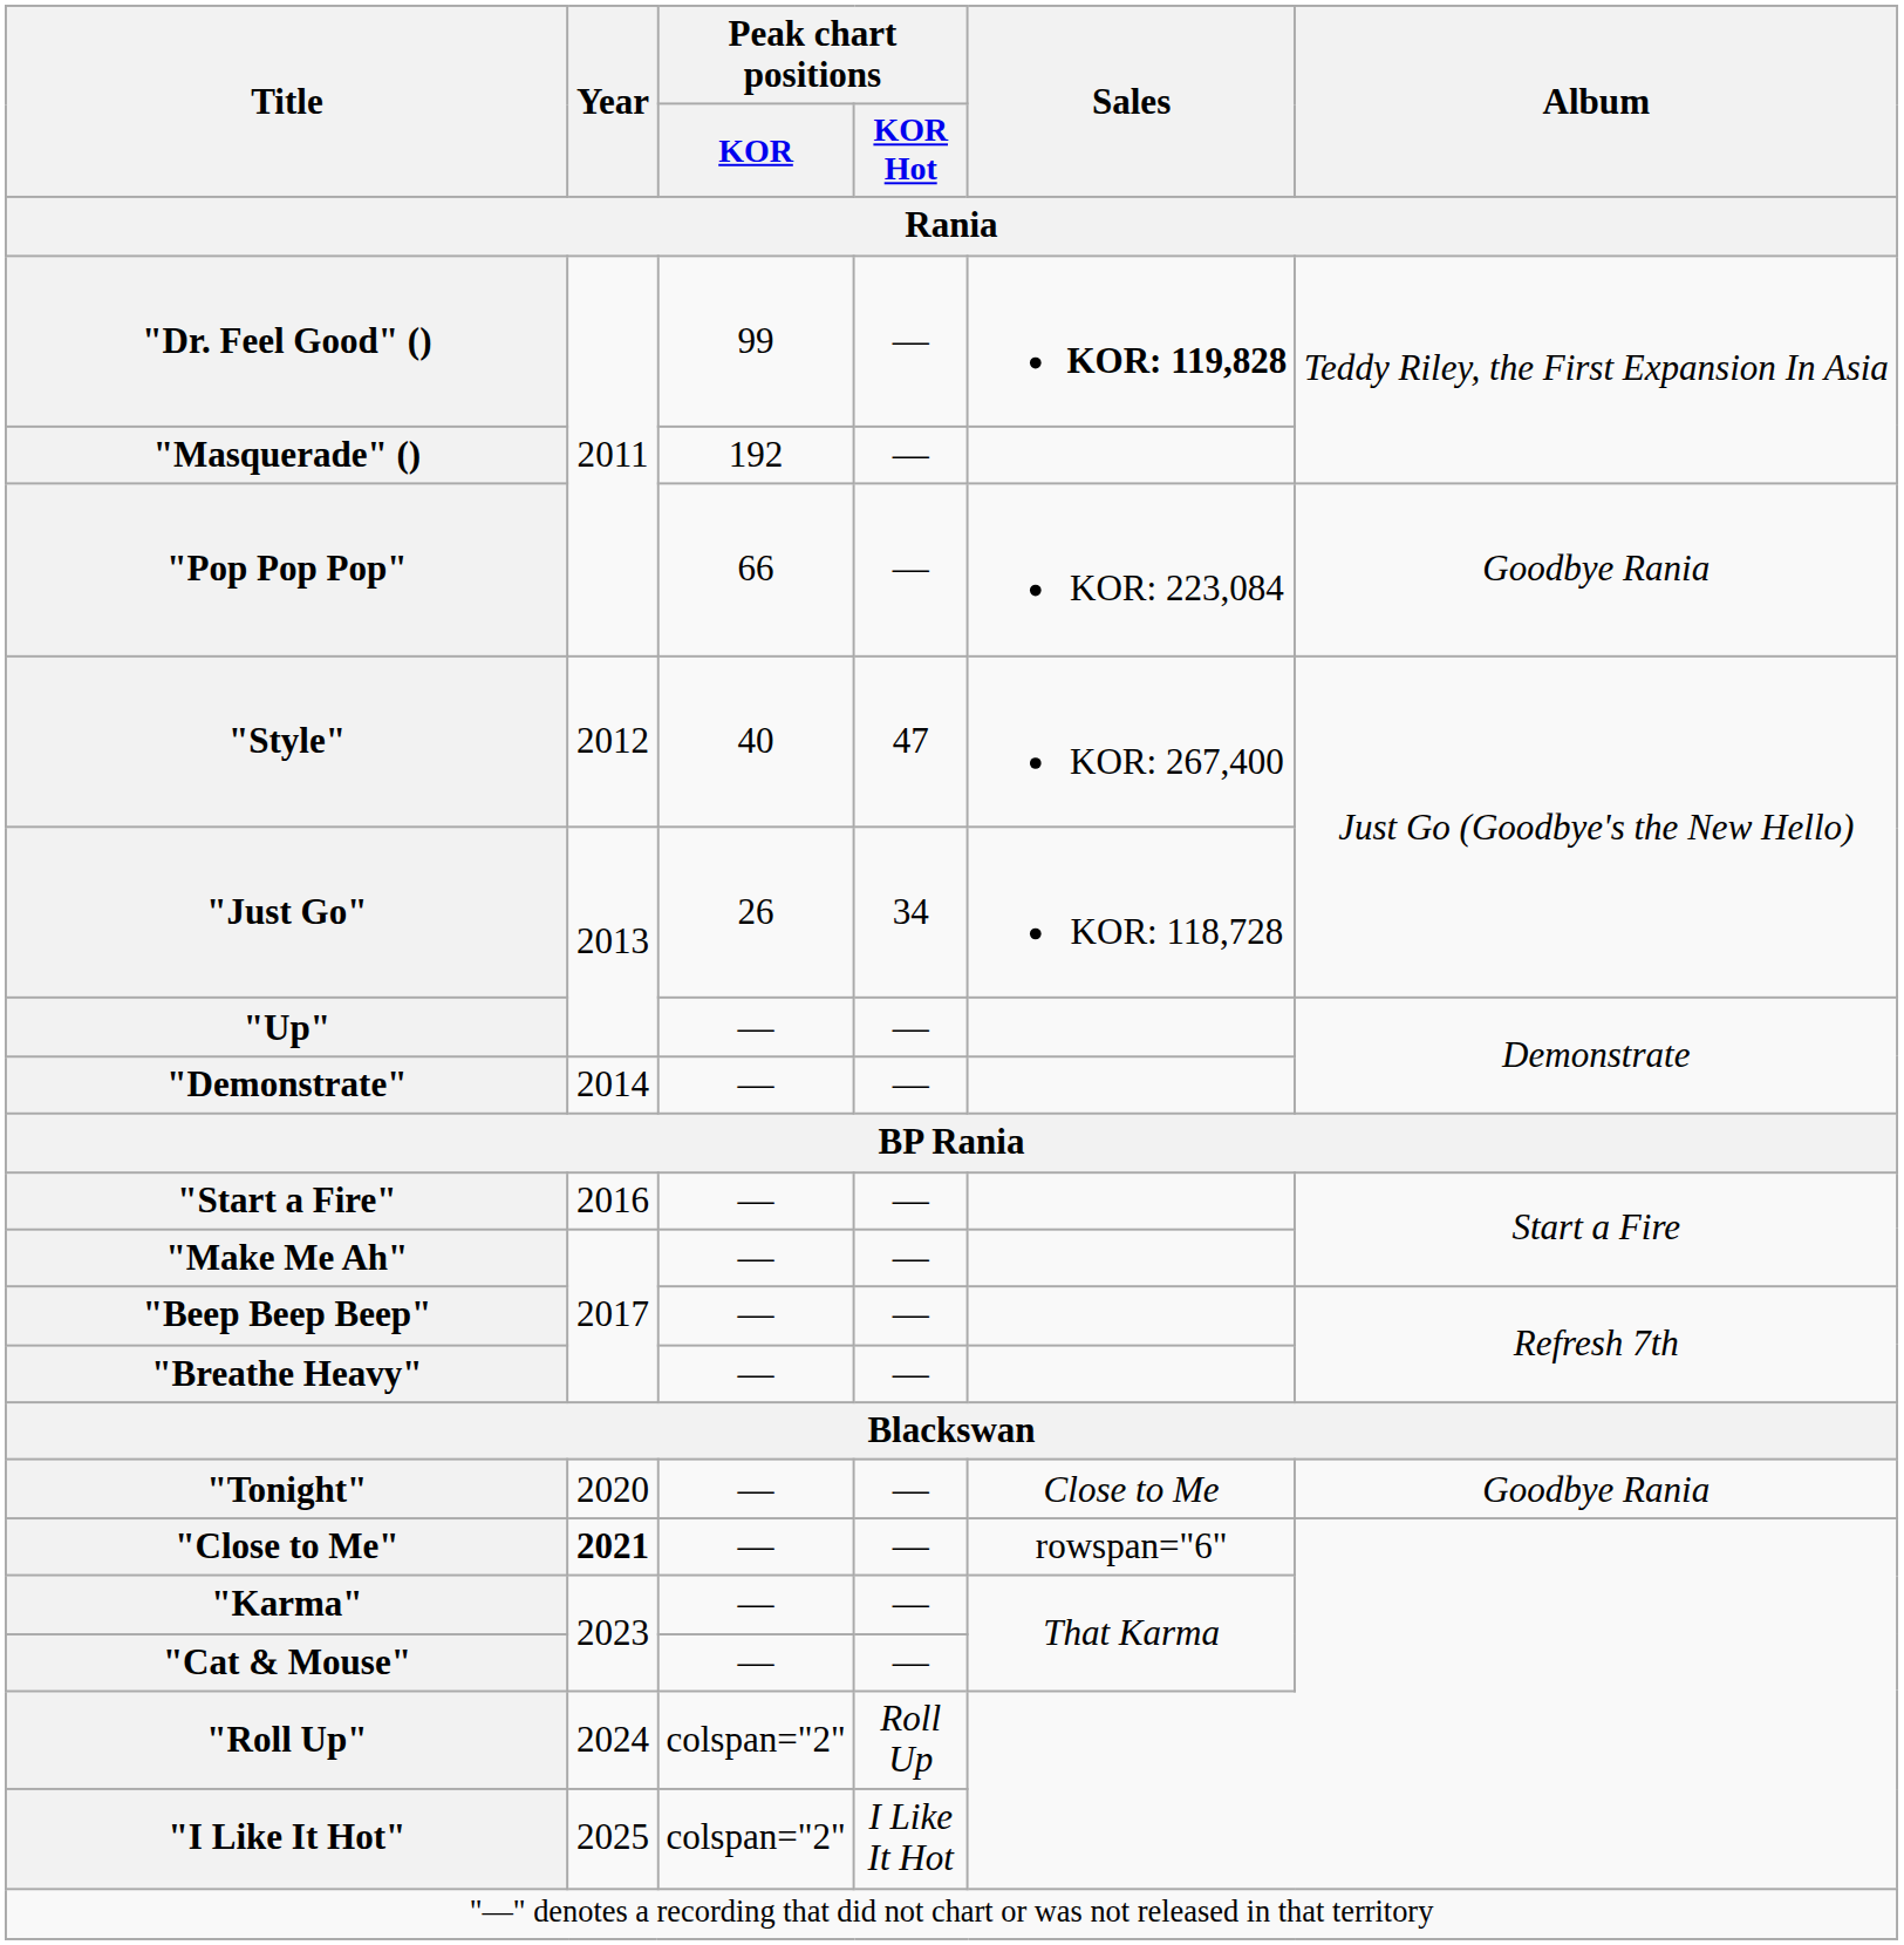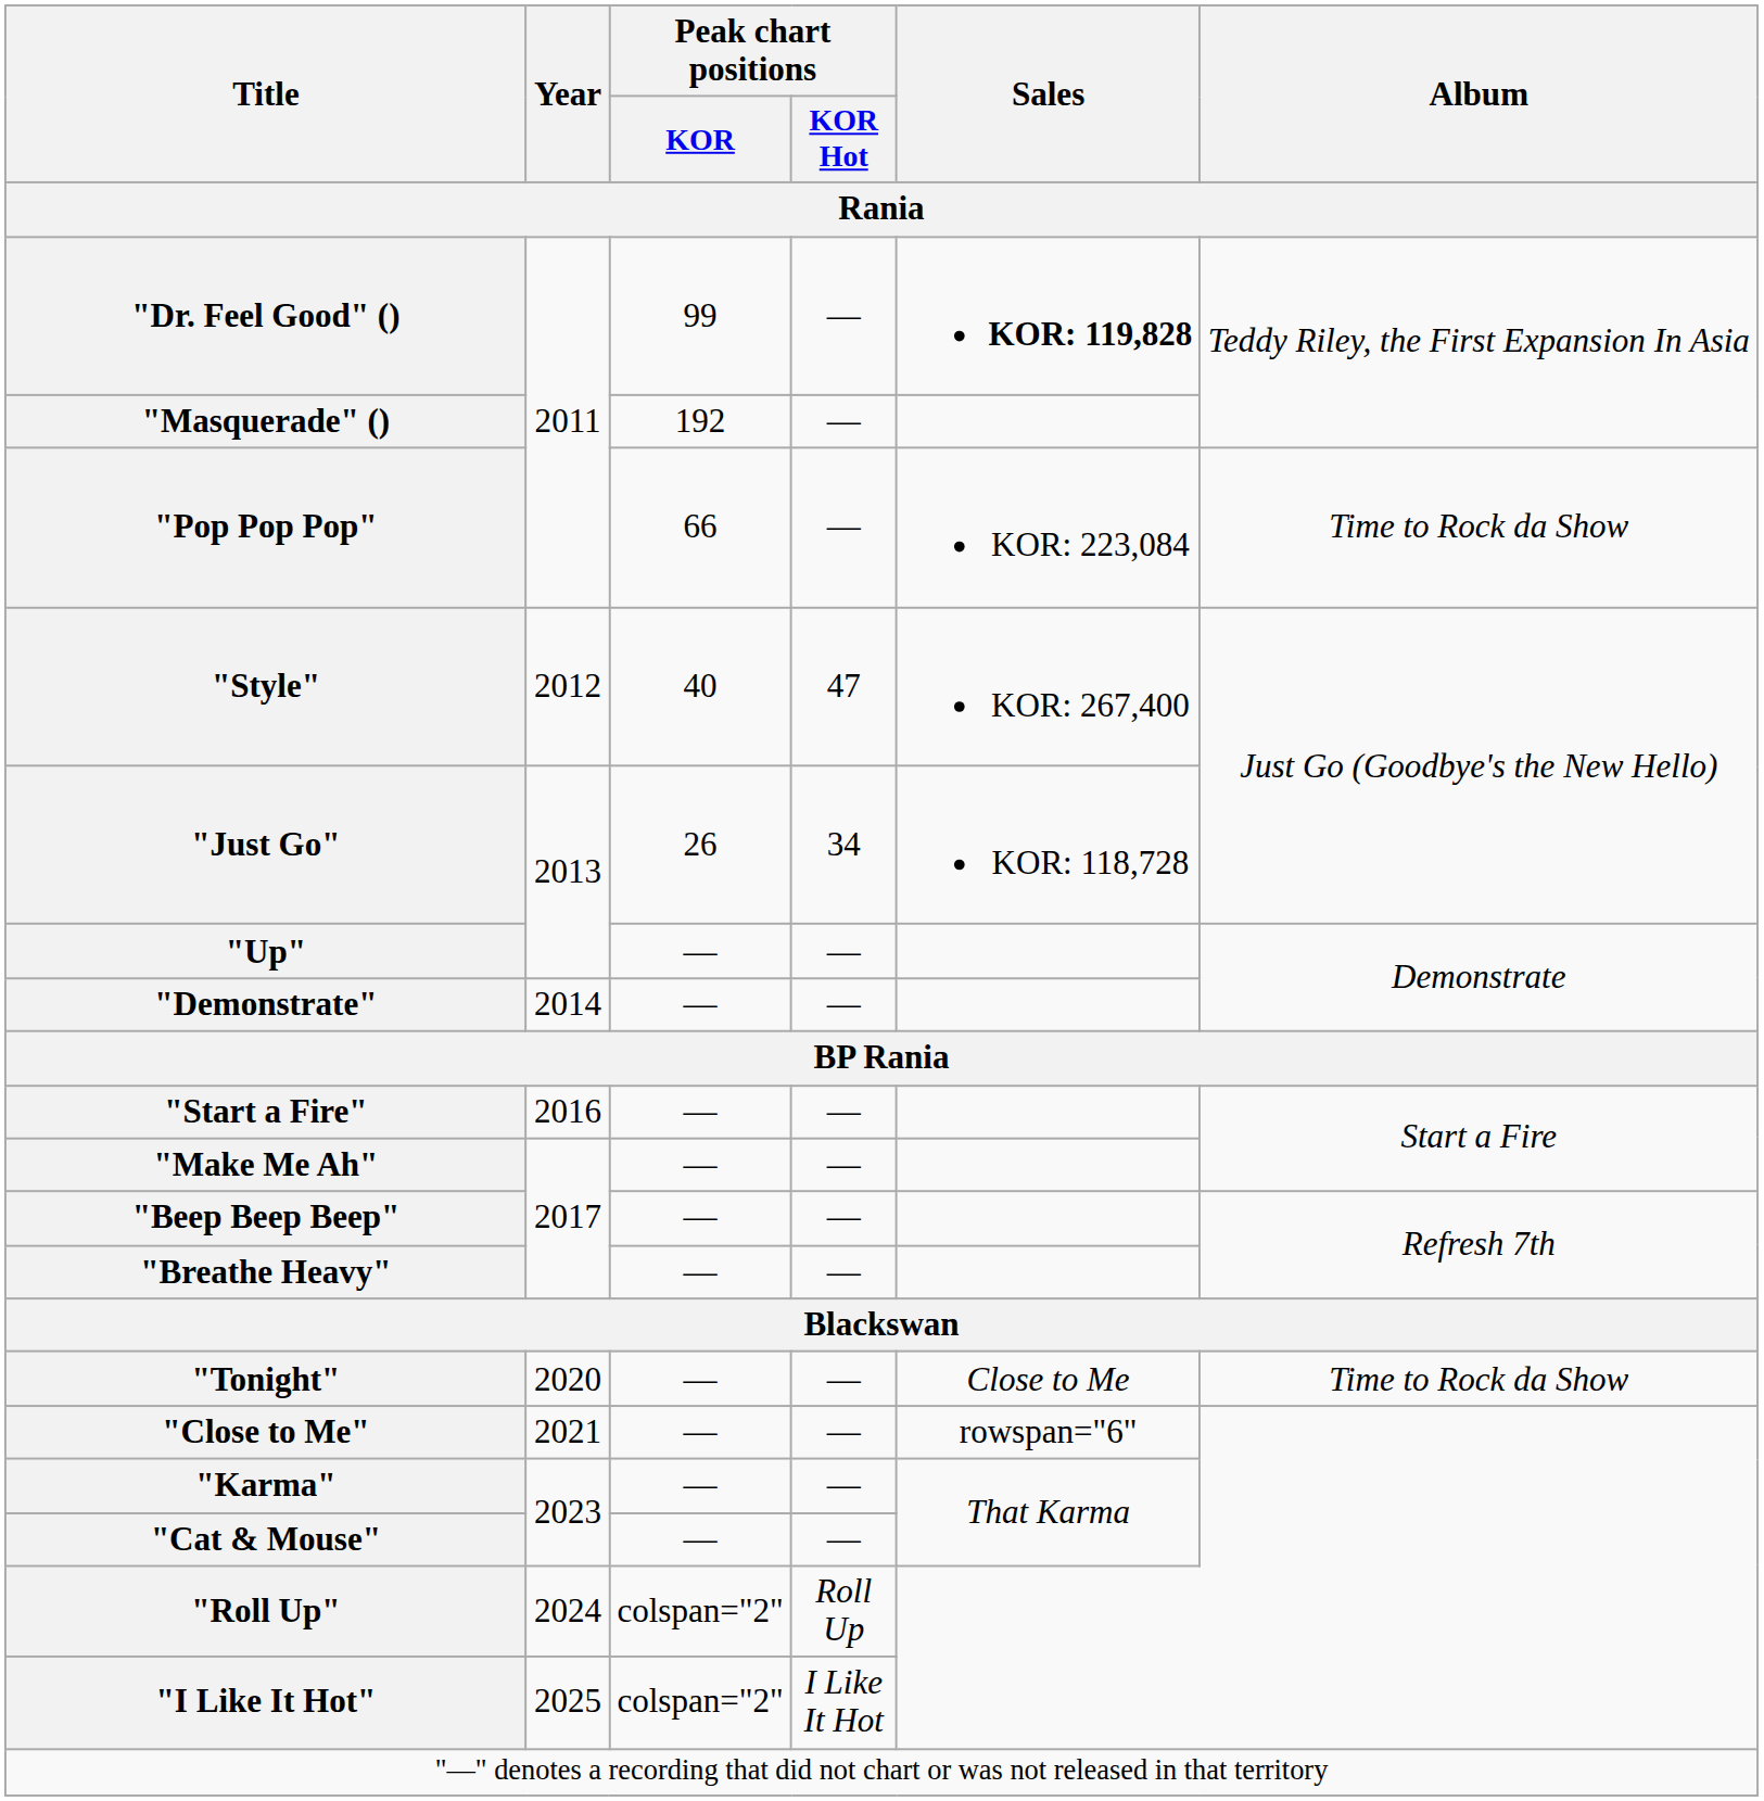"Pop Pop Pop" | Album / Rania: Goodbye Rania -> Time to Rock da Show
"Tonight" | Album / Rania: Goodbye Rania -> Time to Rock da Show
"Close to Me" | Year / Rania: bold -> normal
